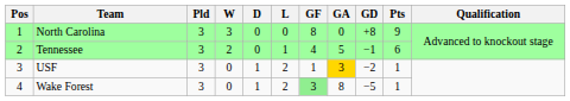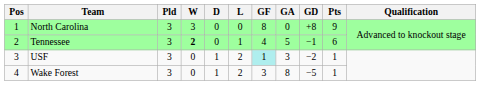Tennessee | W: normal -> bold
USF | GF: no background -> paleturquoise background
USF | GA: gold background -> no background
Wake Forest | GF: lightgreen background -> no background
